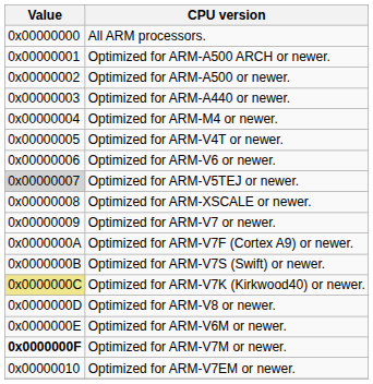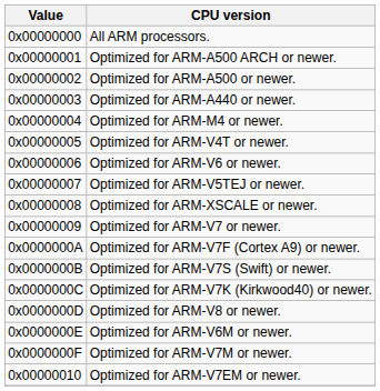Optimized for ARM-V5TEJ or newer. | Value: lightgrey background -> no background
Optimized for ARM-V7K (Kirkwood40) or newer. | Value: khaki background -> no background
Optimized for ARM-V7M or newer. | Value: bold -> normal
